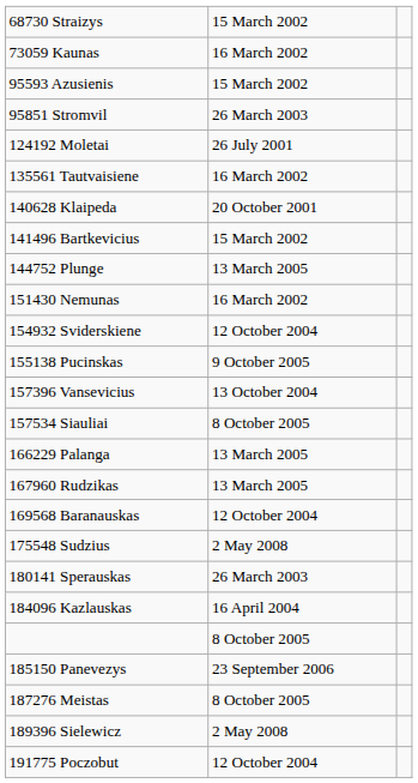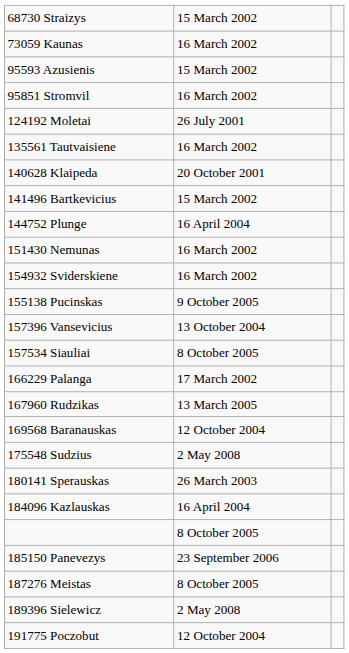95851 Stromvil | column 2: 26 March 2003 -> 16 March 2002
144752 Plunge | column 2: 13 March 2005 -> 16 April 2004
154932 Sviderskiene | column 2: 12 October 2004 -> 16 March 2002
166229 Palanga | column 2: 13 March 2005 -> 17 March 2002
